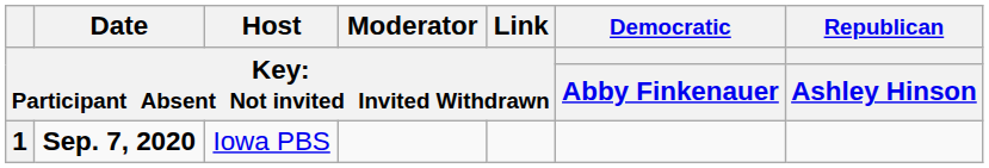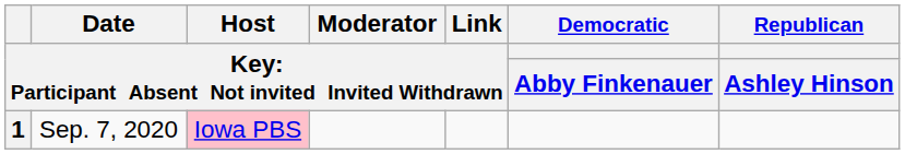1 | column 2: bold -> normal
1 | column 3: no background -> pink background
